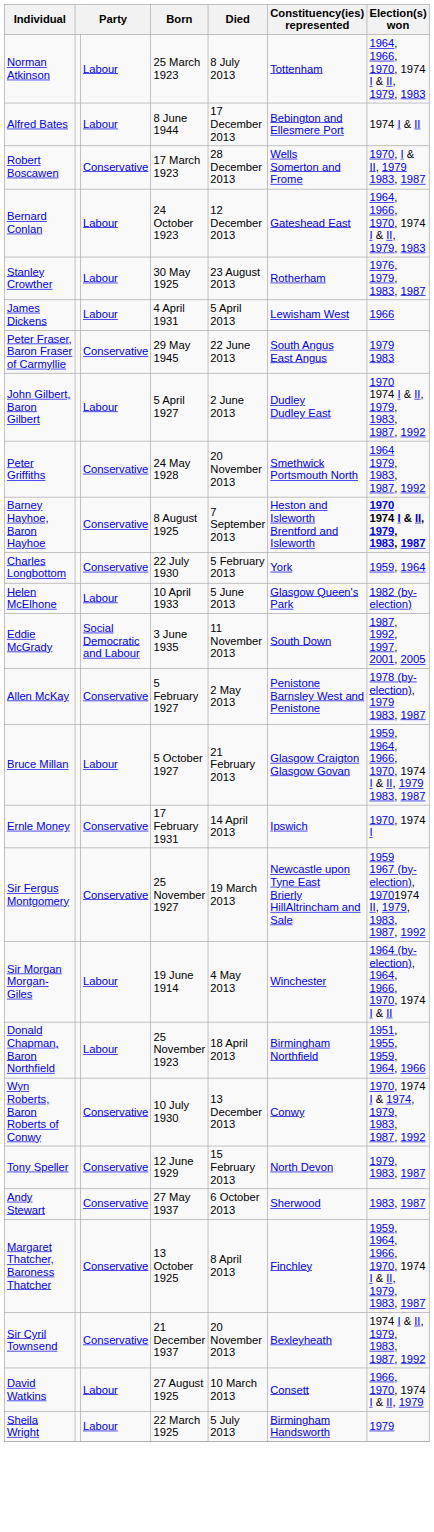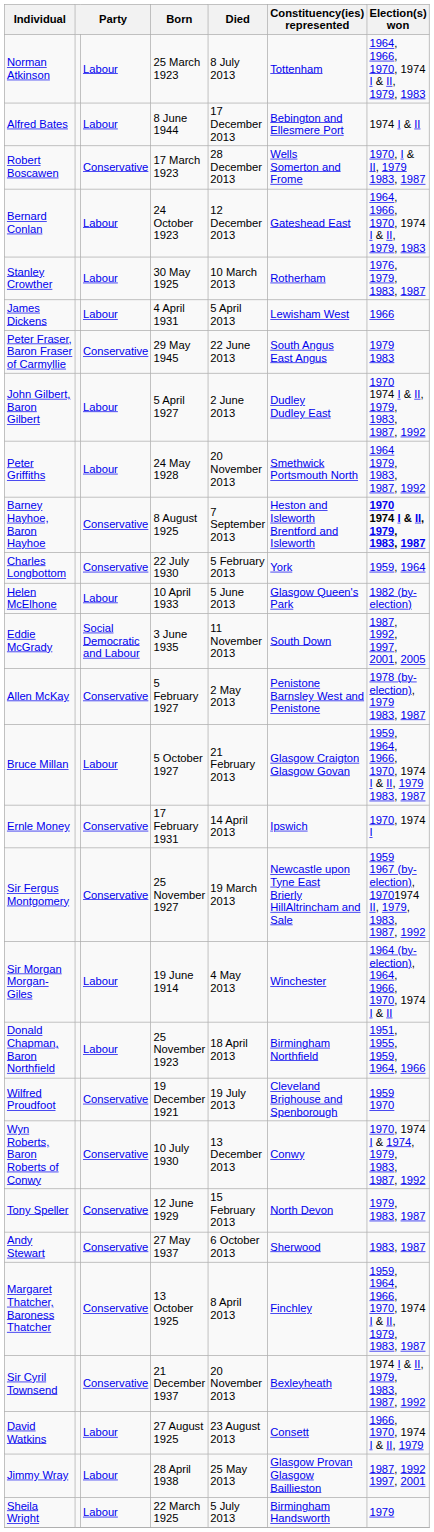Stanley Crowther | Died: 23 August 2013 -> 10 March 2013
Peter Griffiths | column 3: Conservative -> Labour
+ row: Wilfred Proudfoot | Conservative | 19 December 1921 | 19 July 2013 | Cleveland Brighouse and Spenborough | 1959 1970
David Watkins | Died: 10 March 2013 -> 23 August 2013
+ row: Jimmy Wray | Labour | 28 April 1938 | 25 May 2013 | Glasgow Provan Glasgow Baillieston | 1987, 1992 1997, 2001
